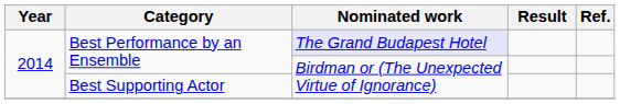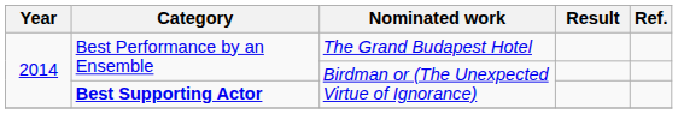Best Performance by an Ensemble / The Grand Budapest Hotel | Nominated work: lavender background -> no background
Best Supporting Actor | Category: normal -> bold
